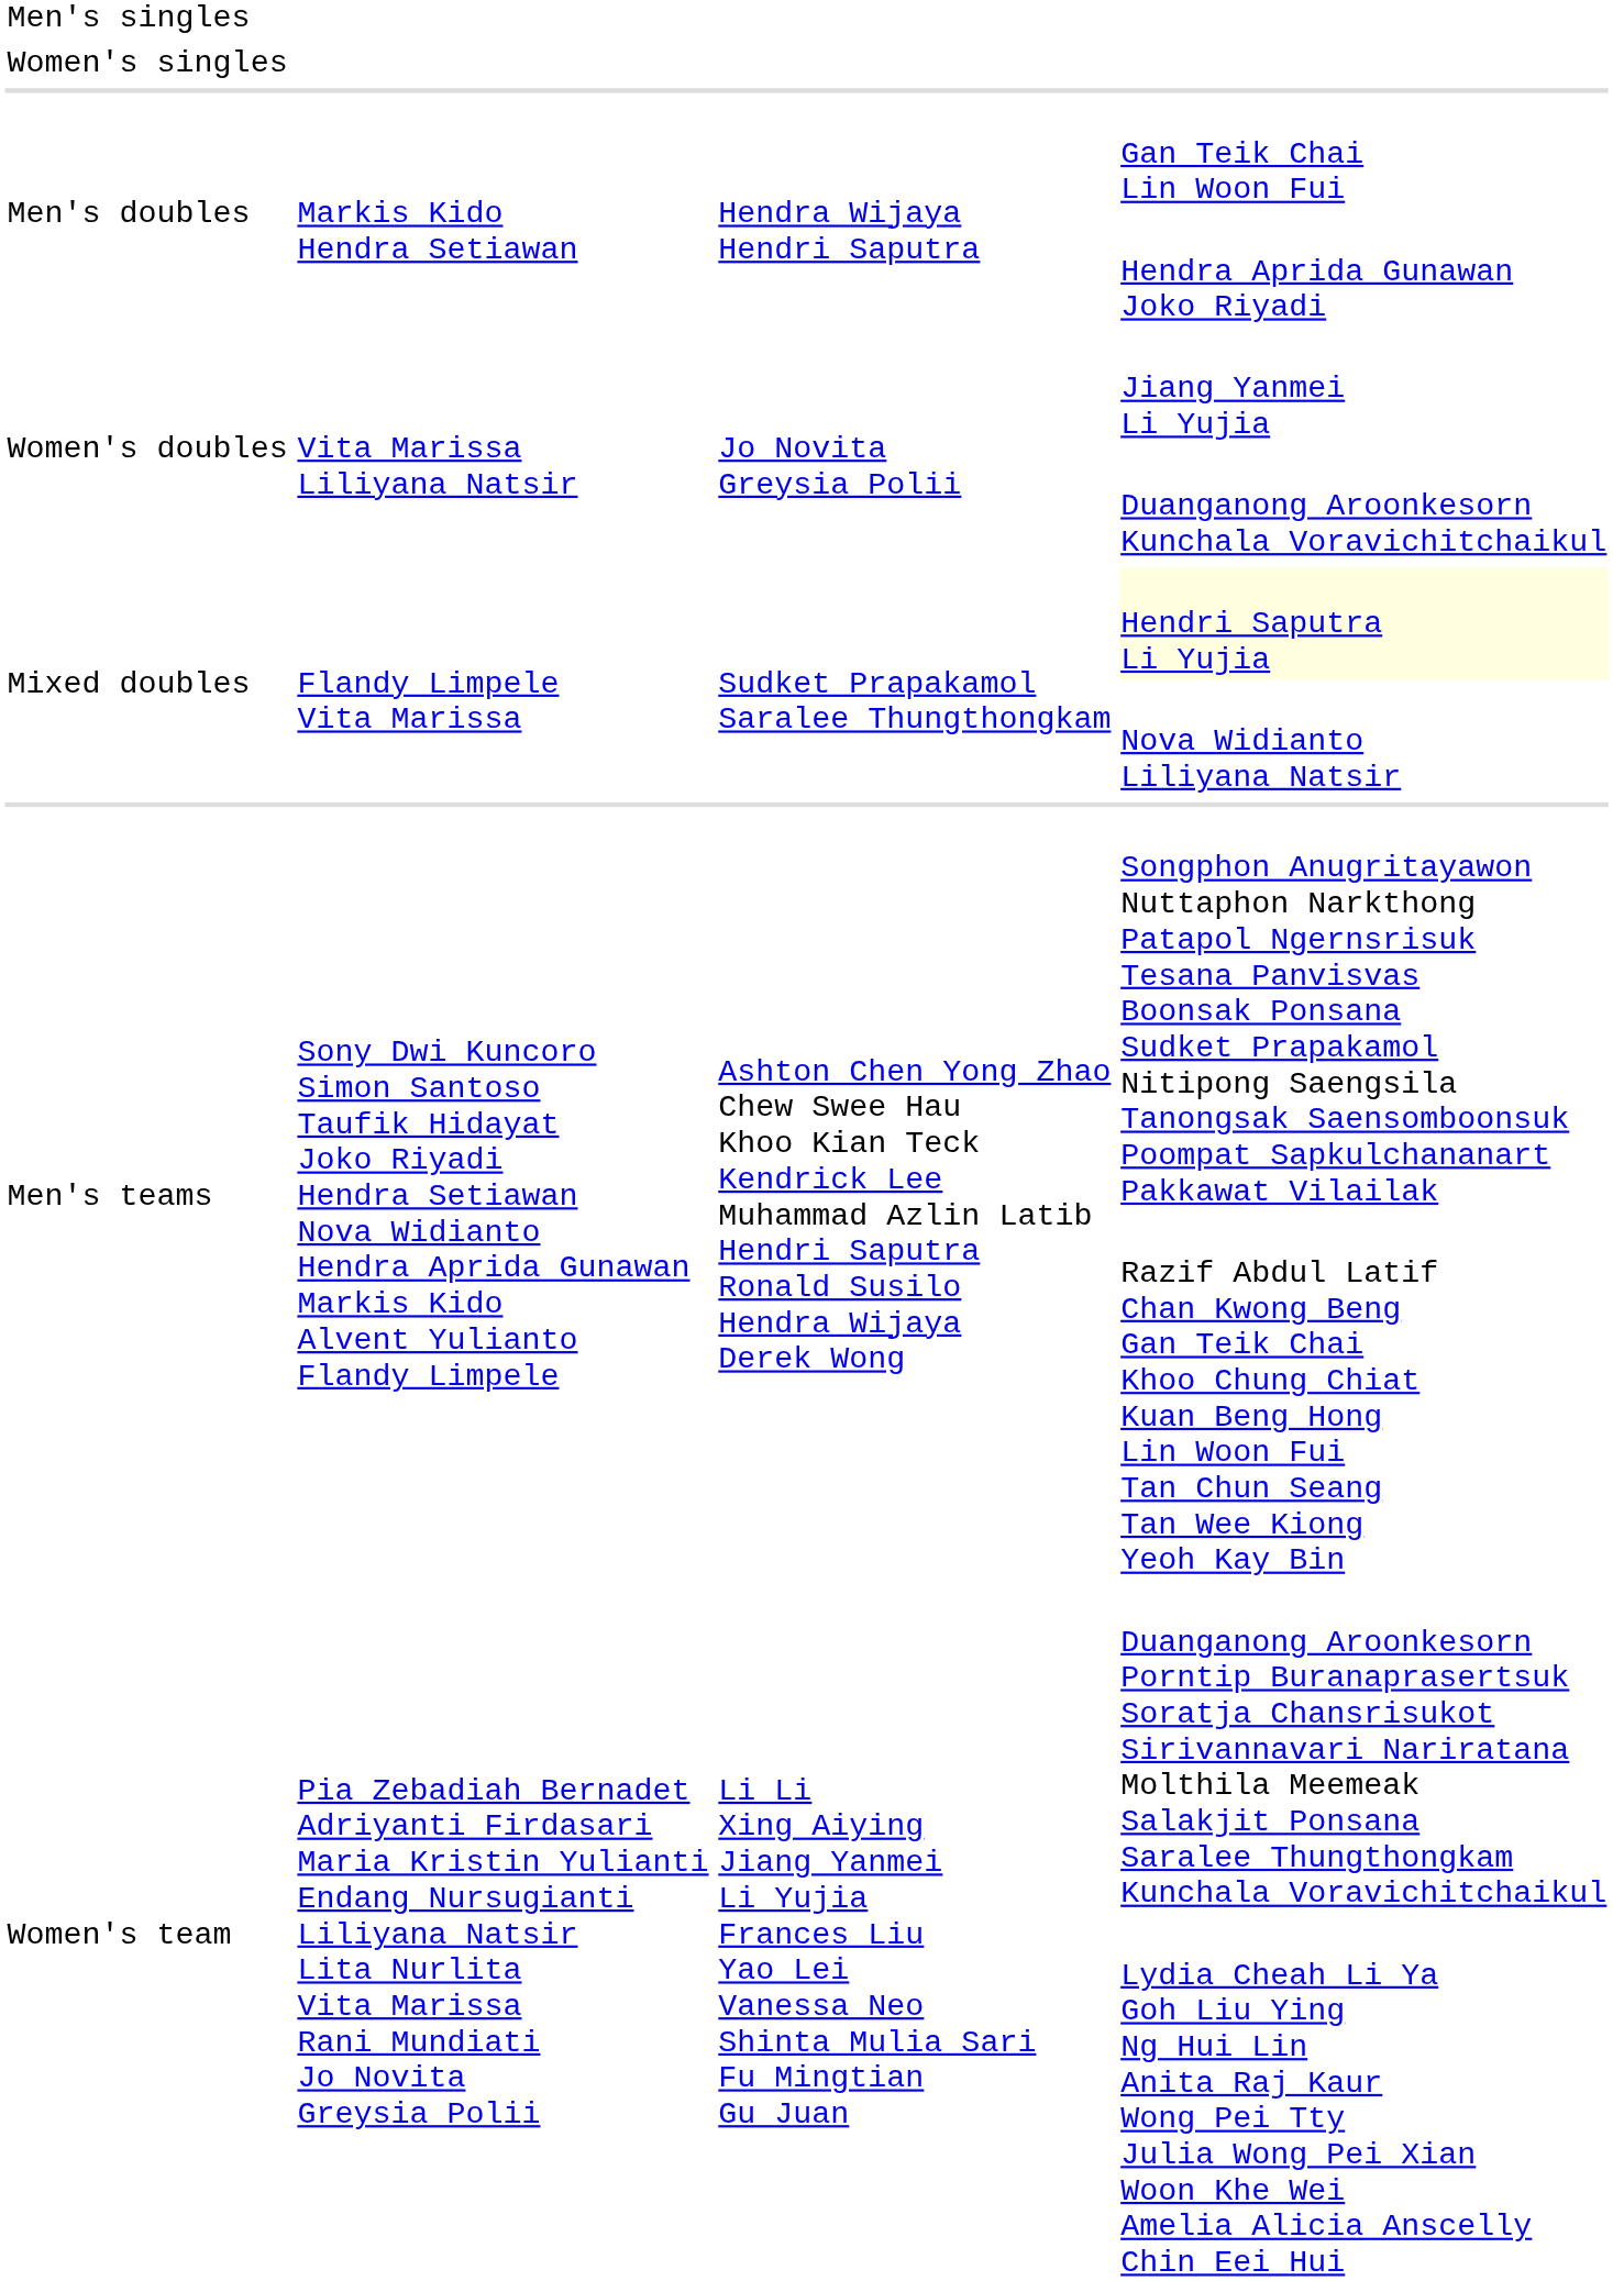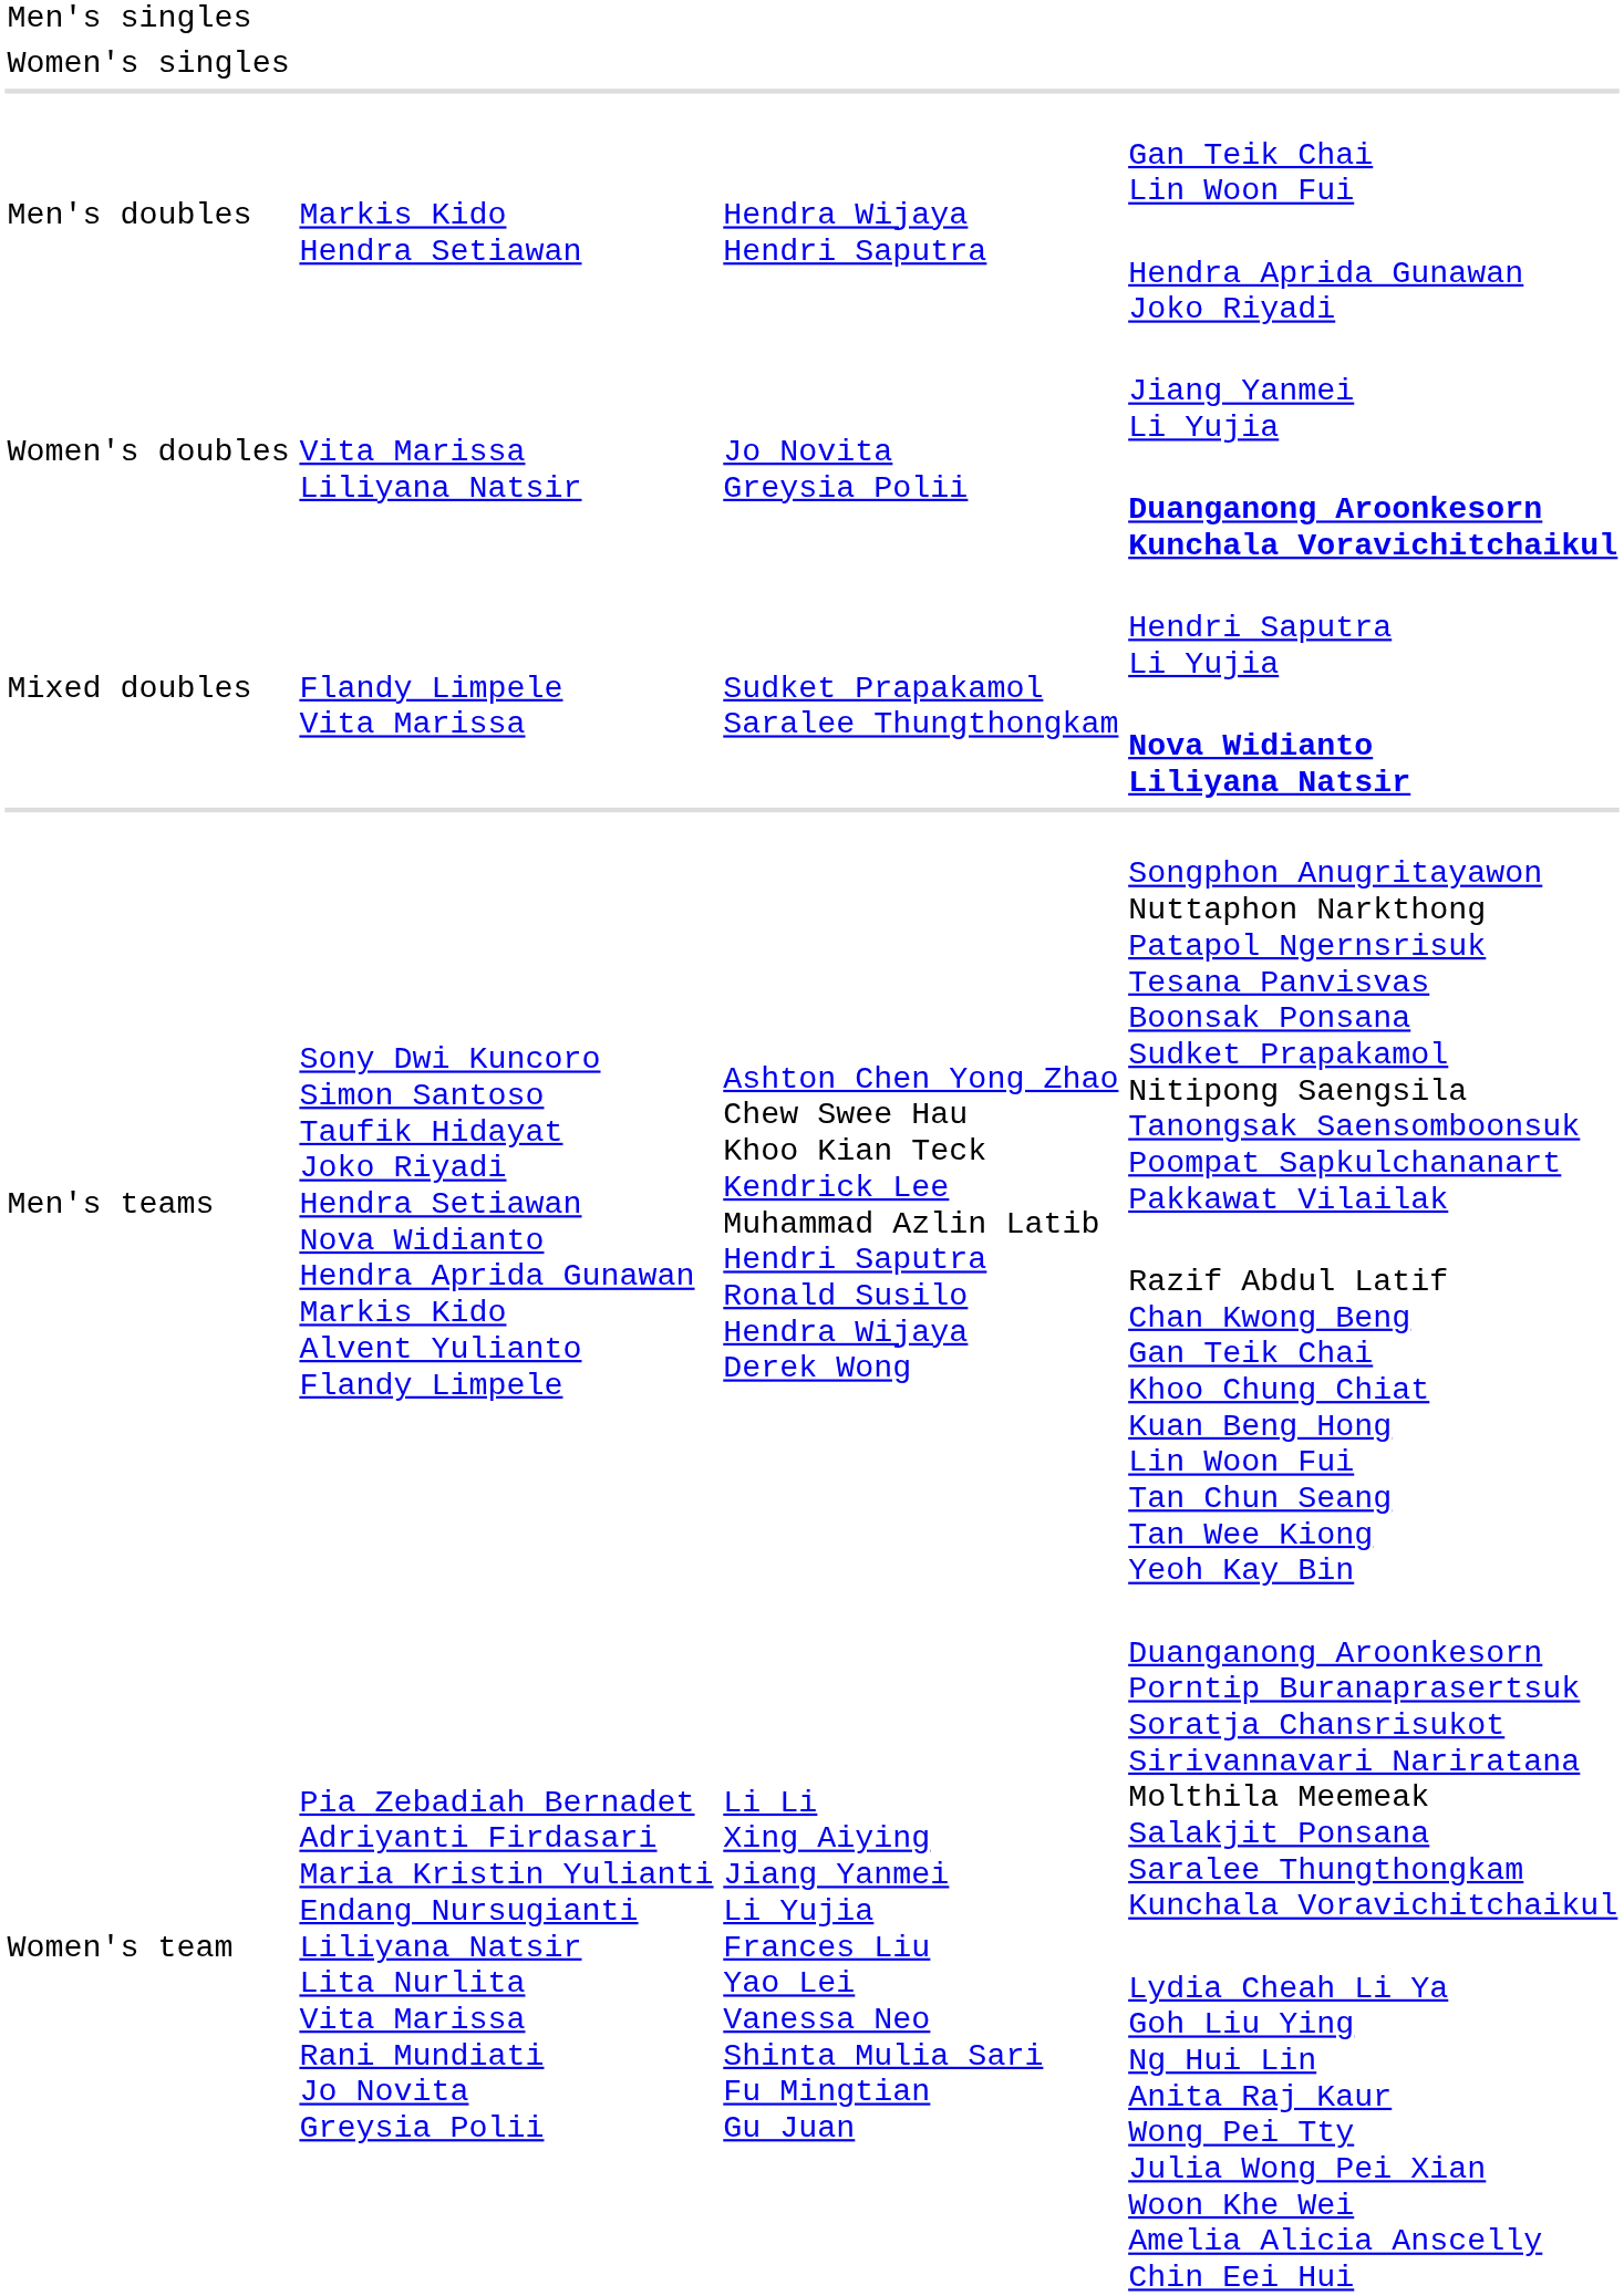Duanganong Aroonkesorn Kunchala Voravichitchaikul | column 4: normal -> bold
Hendri Saputra Li Yujia | column 4: lightyellow background -> no background
Nova Widianto Liliyana Natsir | column 4: normal -> bold
